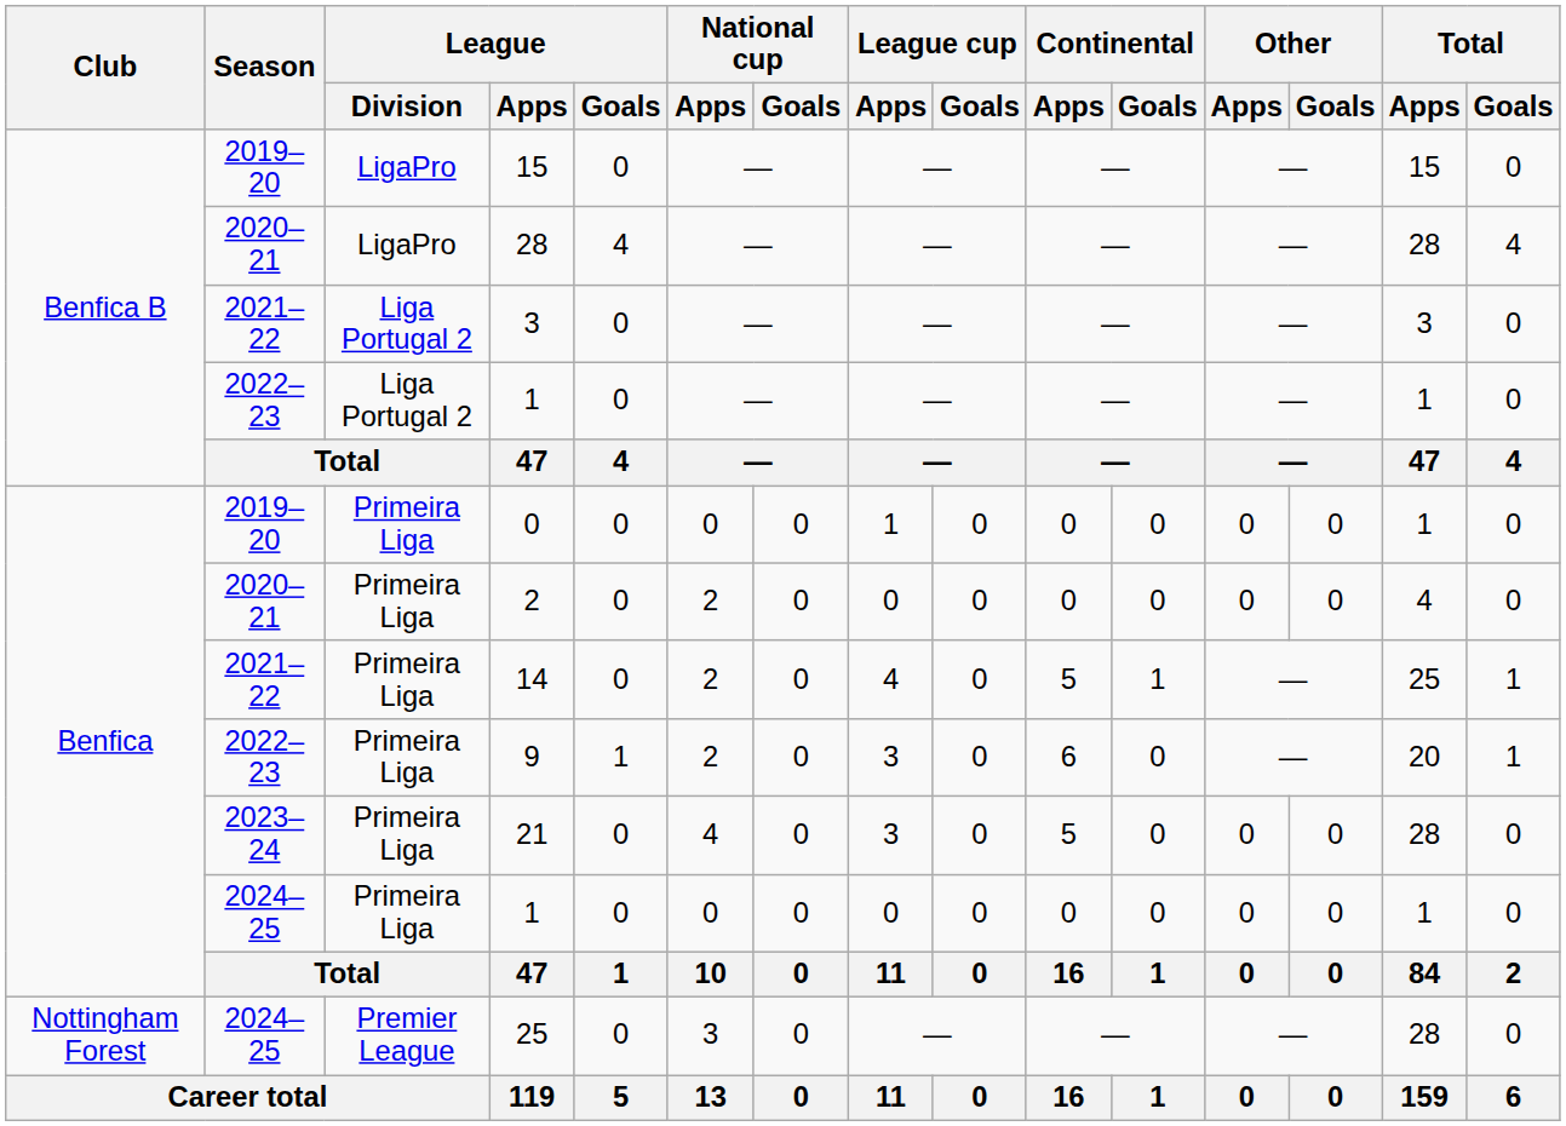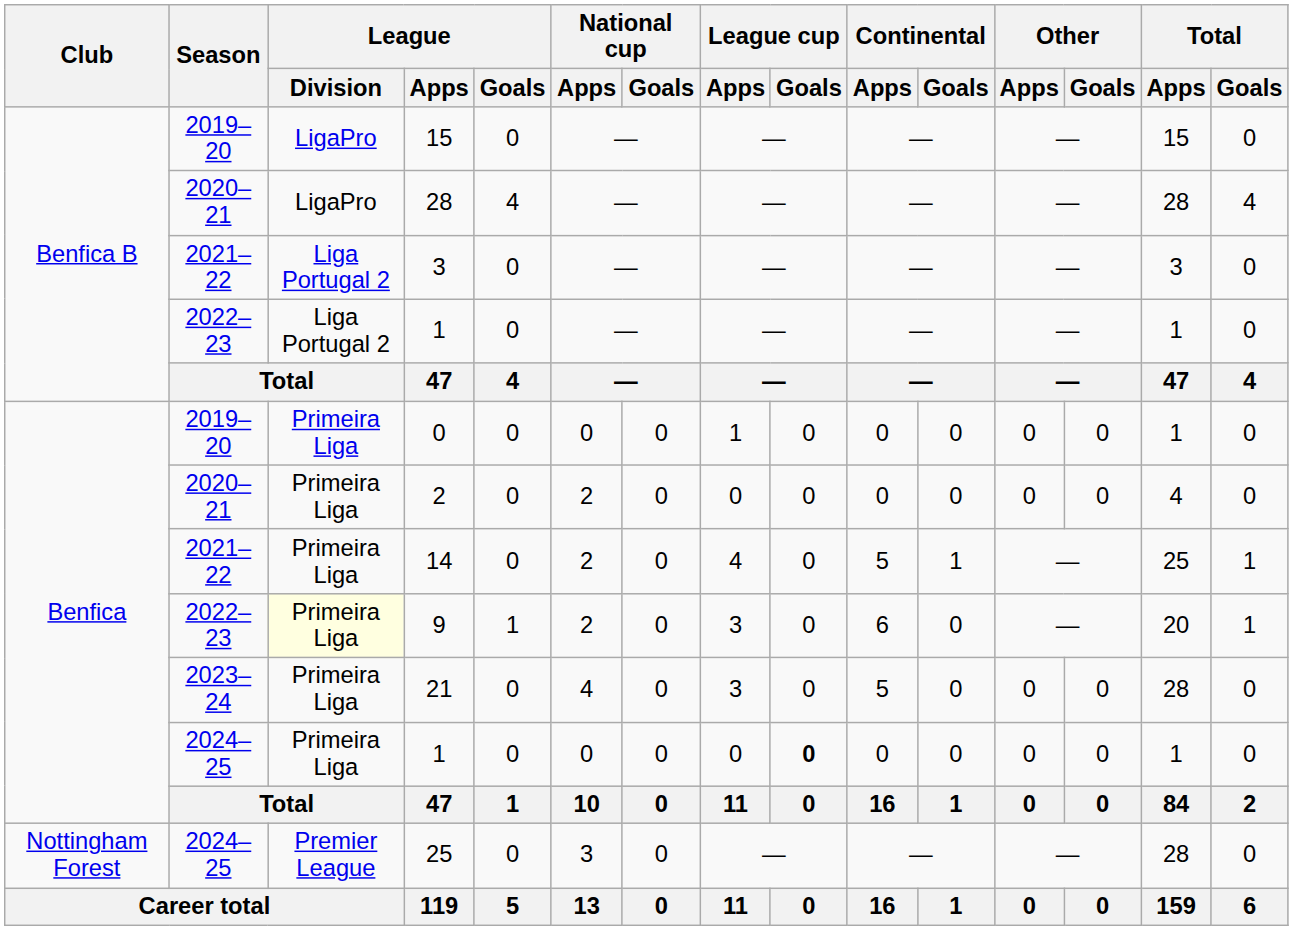9 | League / Division: no background -> lightyellow background
2024–25 / 1 | League cup / Goals: normal -> bold
